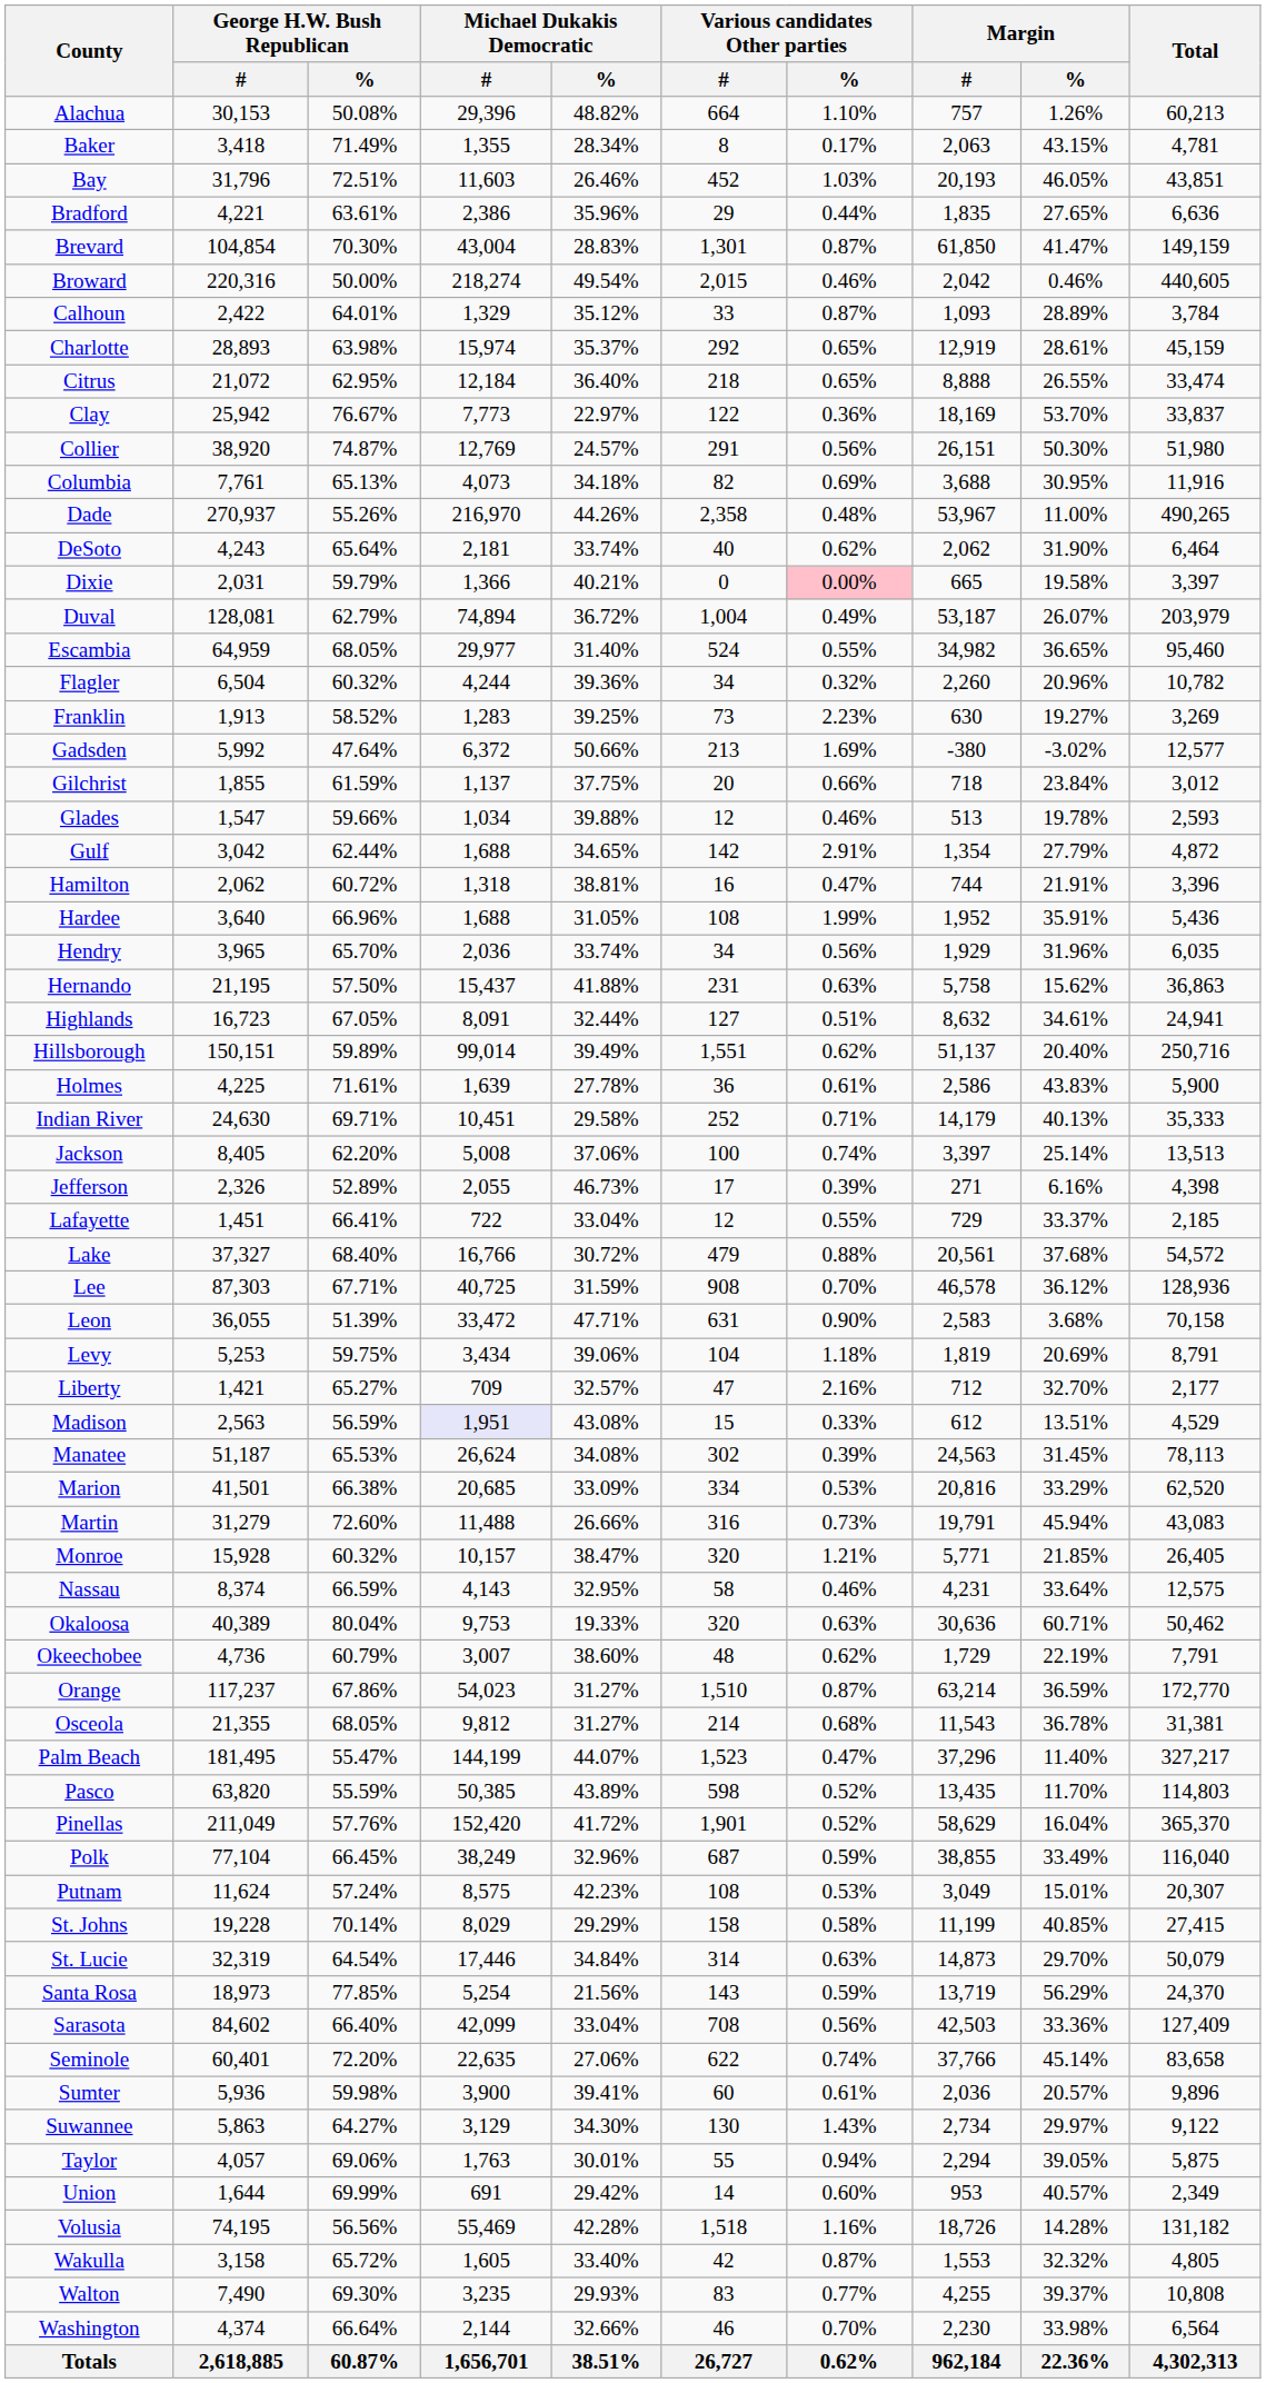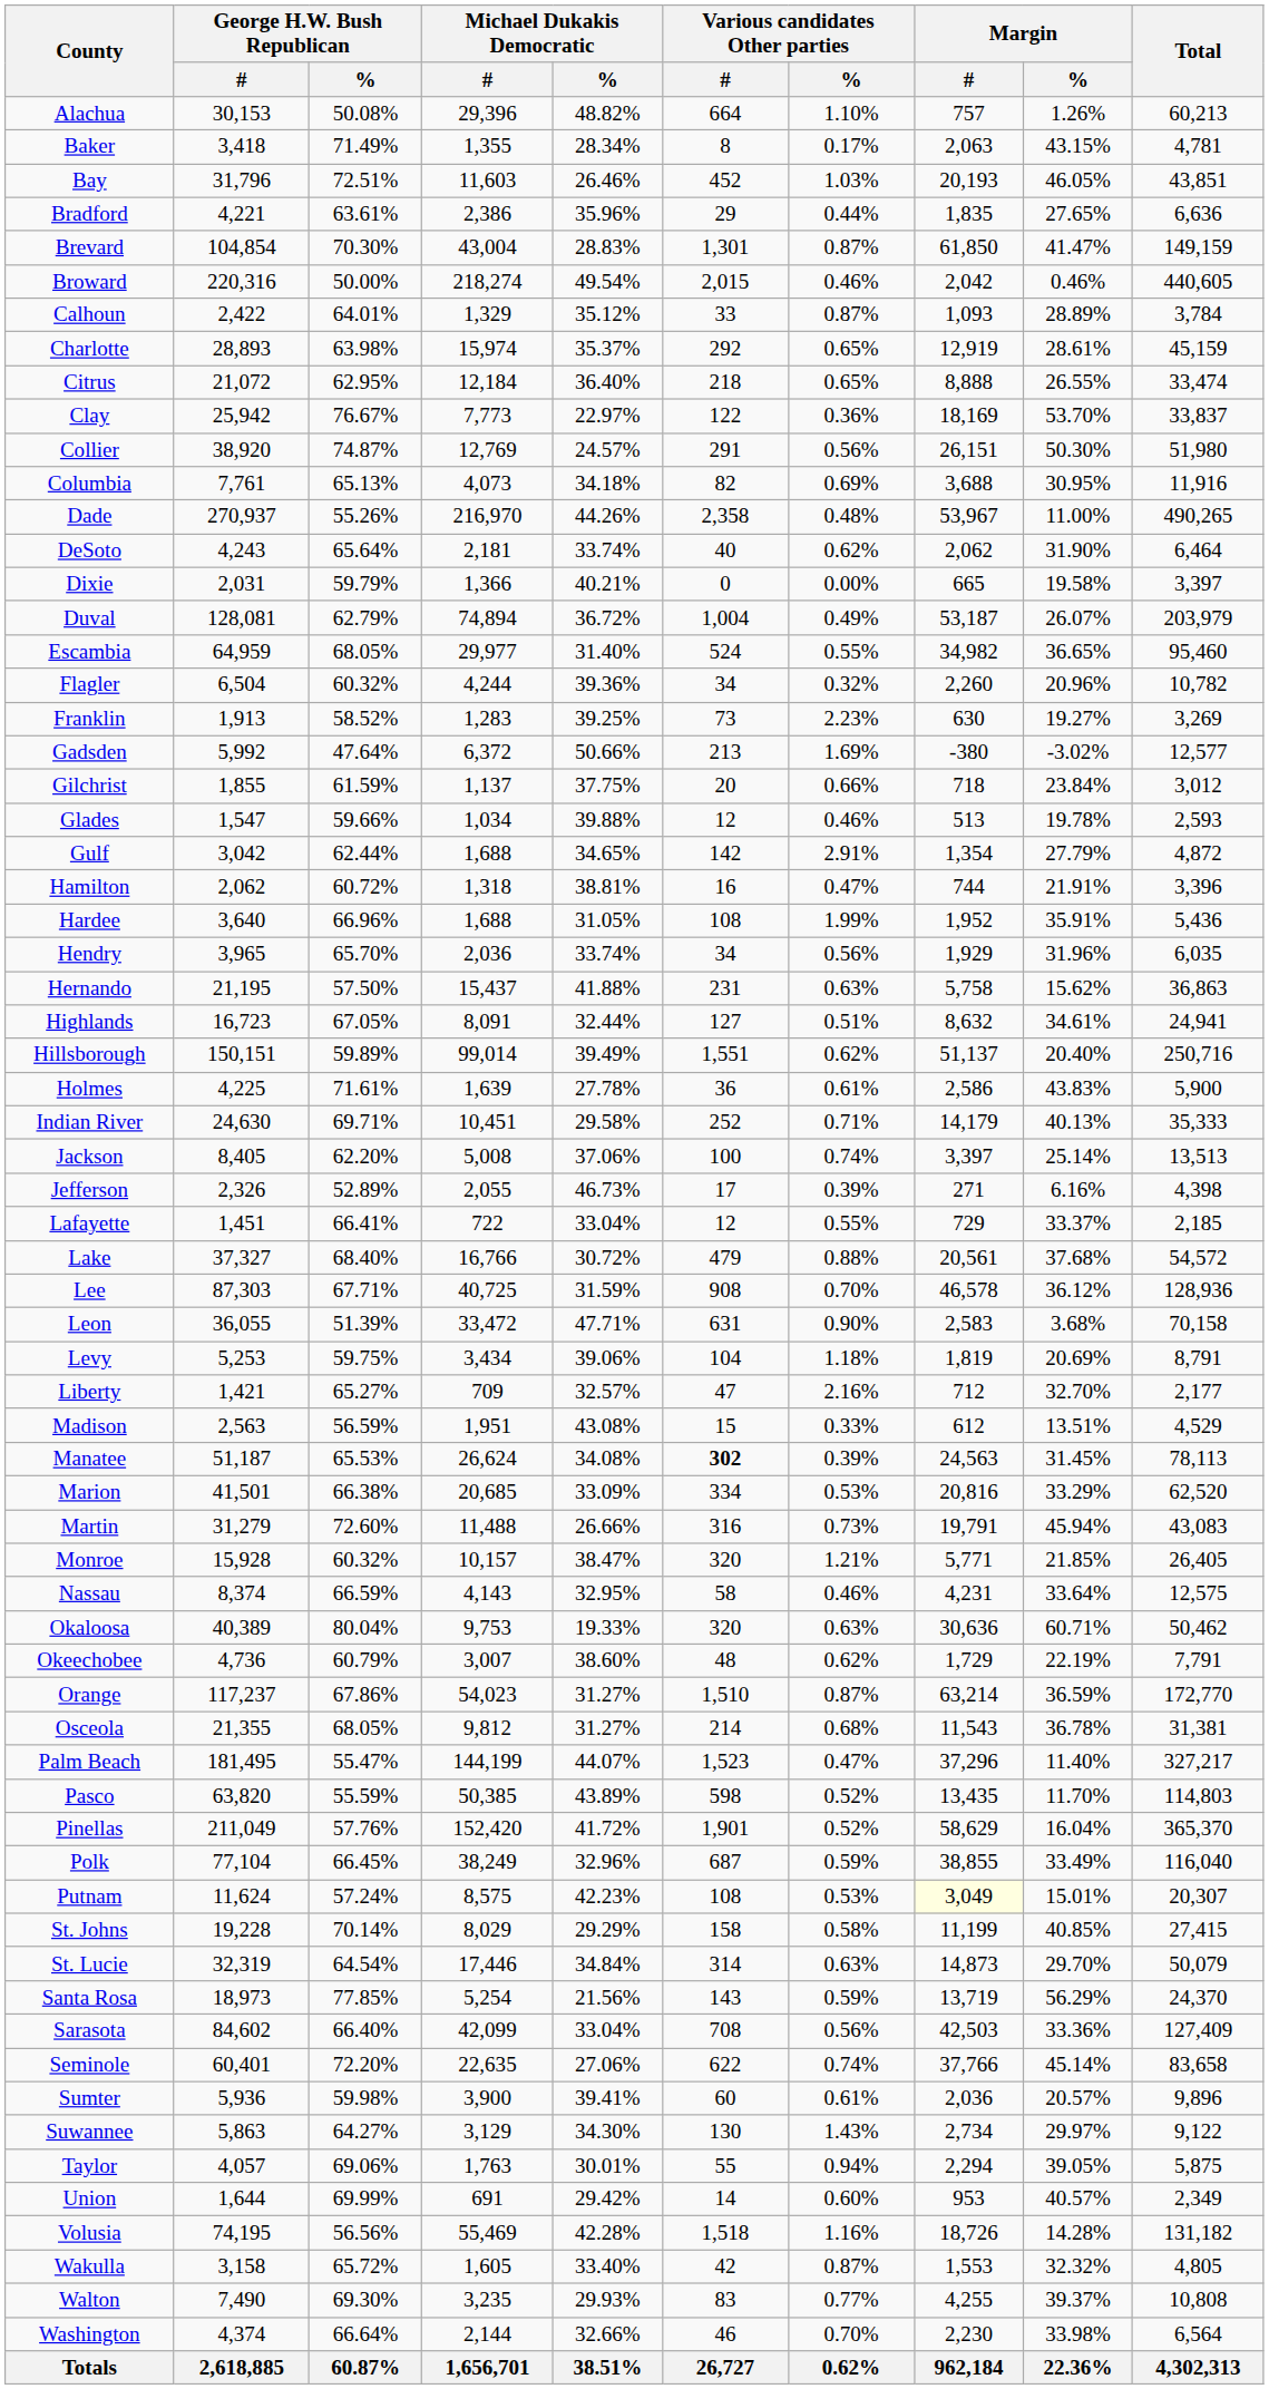Dixie | Various candidates Other parties / %: pink background -> no background
Madison | Michael Dukakis Democratic / #: lavender background -> no background
Manatee | Various candidates Other parties / #: normal -> bold
Putnam | Margin / #: no background -> lightyellow background
